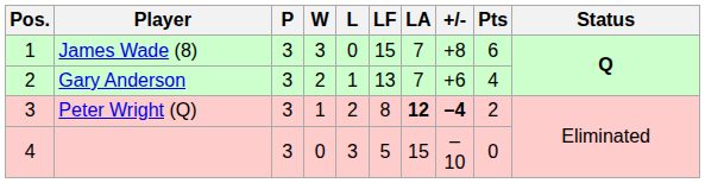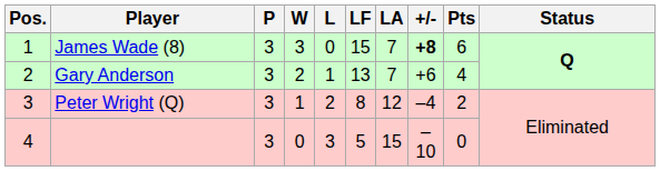James Wade (8) | +/-: normal -> bold
Peter Wright (Q) | LA: bold -> normal
Peter Wright (Q) | +/-: bold -> normal
